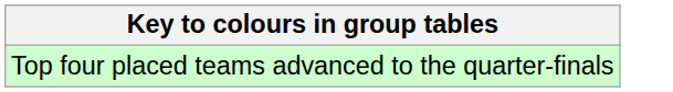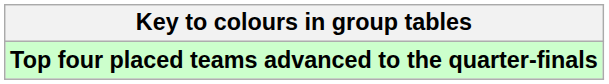row 2 | column 1: normal -> bold
